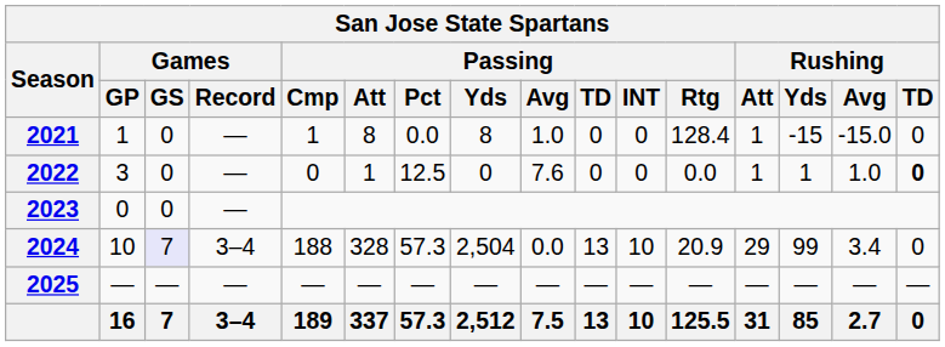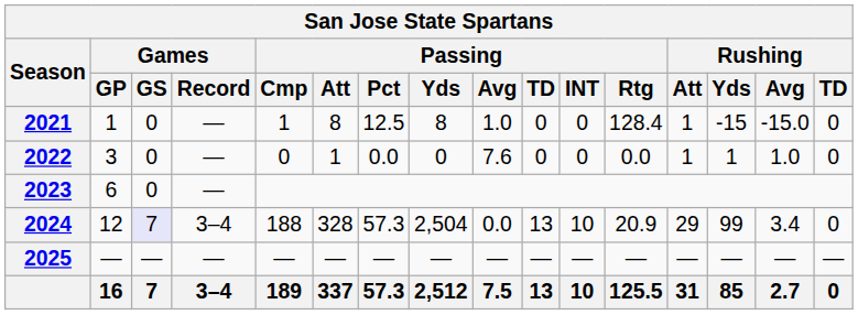2021 | Passing / Pct: 0.0 -> 12.5
2022 | Passing / Pct: 12.5 -> 0.0
2022 | Rushing / TD: bold -> normal
2023 | Games / GP: 0 -> 6
2024 | Games / GP: 10 -> 12
